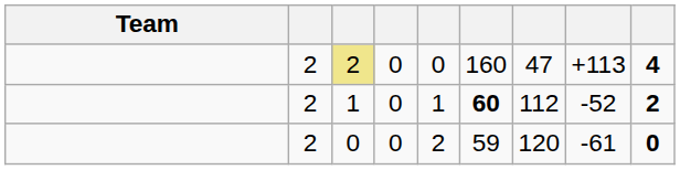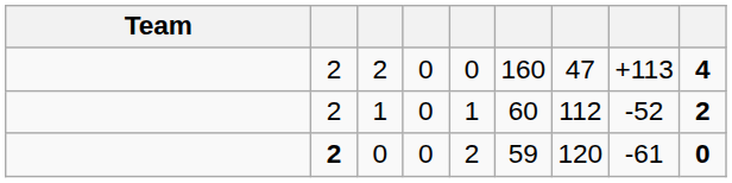row 2 | column 3: khaki background -> no background
row 3 | column 6: bold -> normal
row 4 | column 2: normal -> bold
